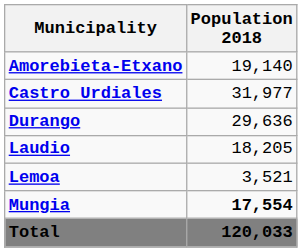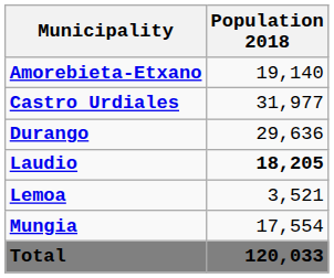Laudio | Population 2018: normal -> bold
Mungia | Population 2018: bold -> normal
